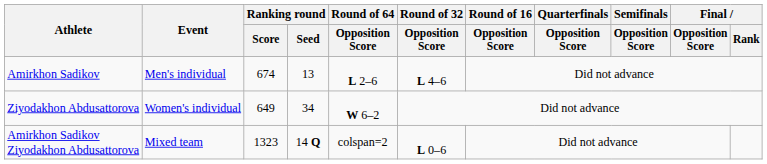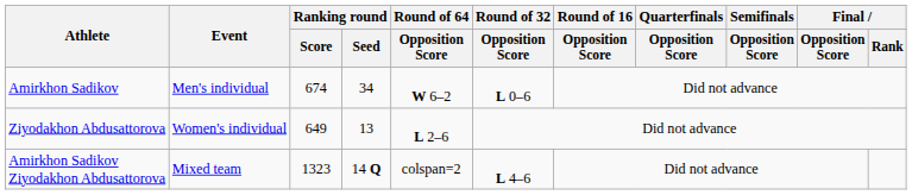Amirkhon Sadikov | Ranking round / Seed: 13 -> 34
Amirkhon Sadikov | Round of 64 / Opposition Score: L 2–6 -> W 6–2
Amirkhon Sadikov | Round of 32 / Opposition Score: L 4–6 -> L 0–6
Ziyodakhon Abdusattorova | Ranking round / Seed: 34 -> 13
Ziyodakhon Abdusattorova | Round of 64 / Opposition Score: W 6–2 -> L 2–6
Amirkhon Sadikov Ziyodakhon Abdusattorova | Round of 32 / Opposition Score: L 0–6 -> L 4–6
